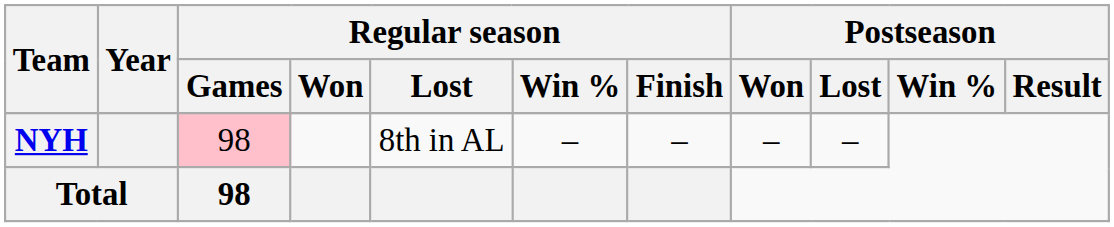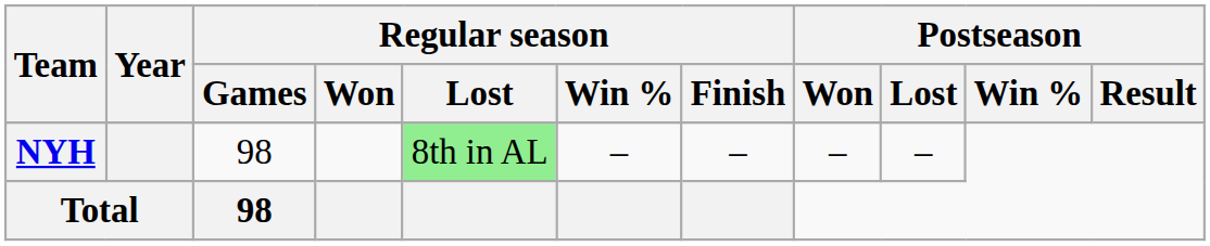NYH | Regular season / Games: pink background -> no background
NYH | Regular season / Lost: no background -> lightgreen background
